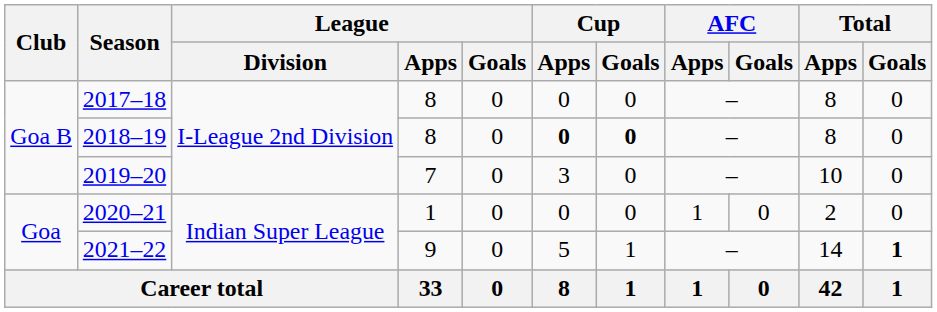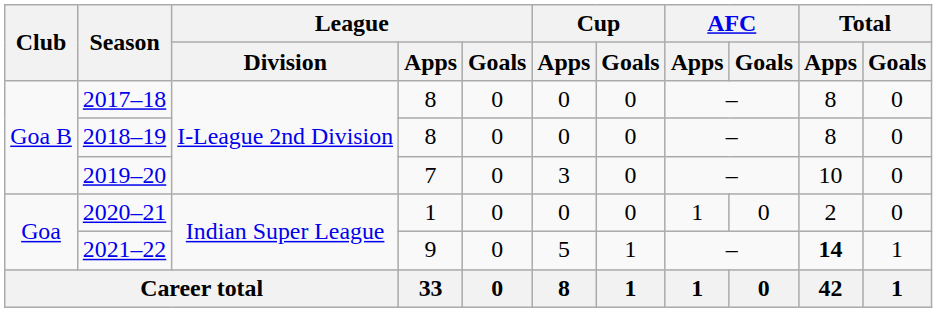2018–19 | Cup / Apps: bold -> normal
2018–19 | Cup / Goals: bold -> normal
2021–22 | Total / Apps: normal -> bold
2021–22 | Total / Goals: bold -> normal
